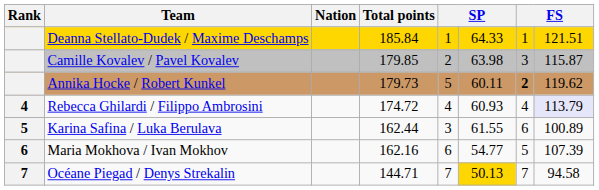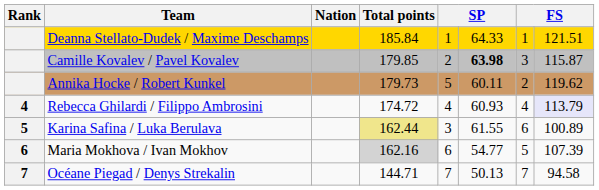Camille Kovalev / Pavel Kovalev | column 6: normal -> bold
Annika Hocke / Robert Kunkel | column 7: bold -> normal
Karina Safina / Luka Berulava | Total points: no background -> khaki background
Maria Mokhova / Ivan Mokhov | Total points: no background -> lightgrey background
Océane Piegad / Denys Strekalin | column 6: gold background -> no background
